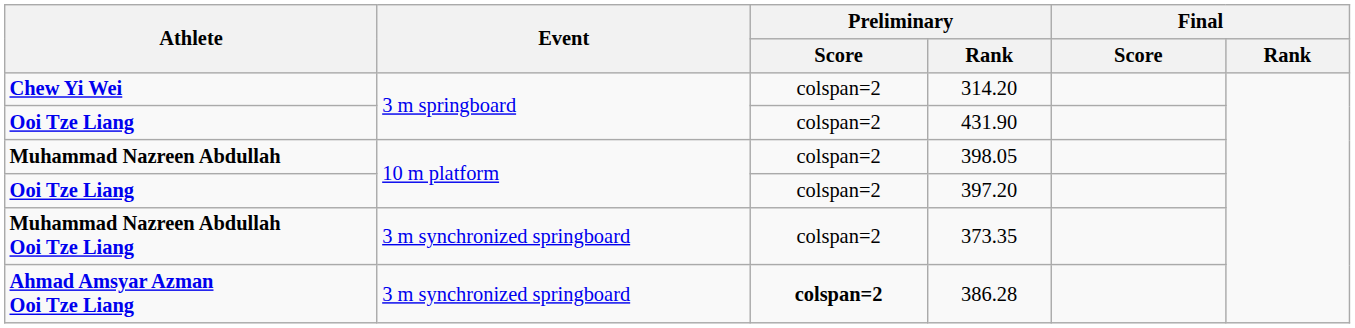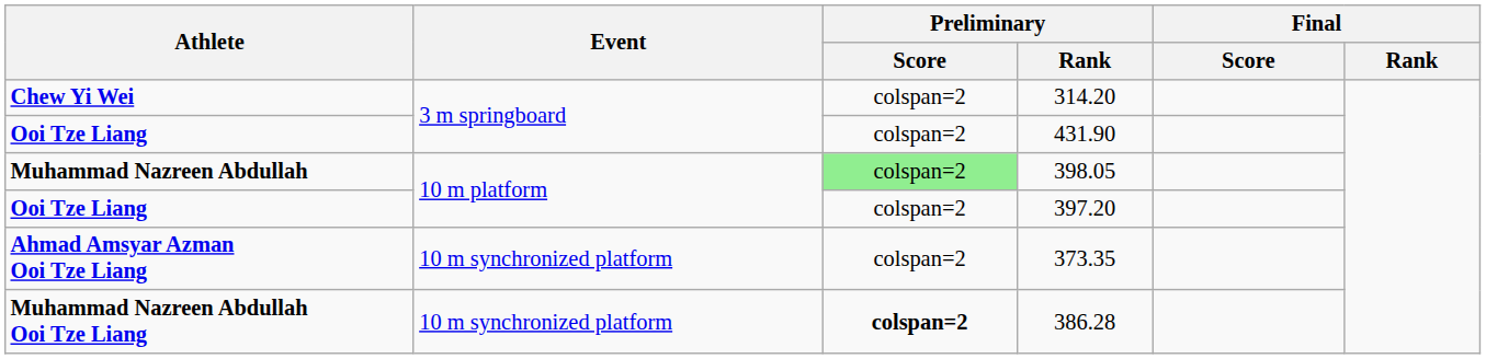398.05 | Preliminary / Score: no background -> lightgreen background
373.35 | Athlete: Muhammad Nazreen Abdullah Ooi Tze Liang -> Ahmad Amsyar Azman Ooi Tze Liang
373.35 | Event: 3 m synchronized springboard -> 10 m synchronized platform
386.28 | Athlete: Ahmad Amsyar Azman Ooi Tze Liang -> Muhammad Nazreen Abdullah Ooi Tze Liang
386.28 | Event: 3 m synchronized springboard -> 10 m synchronized platform
